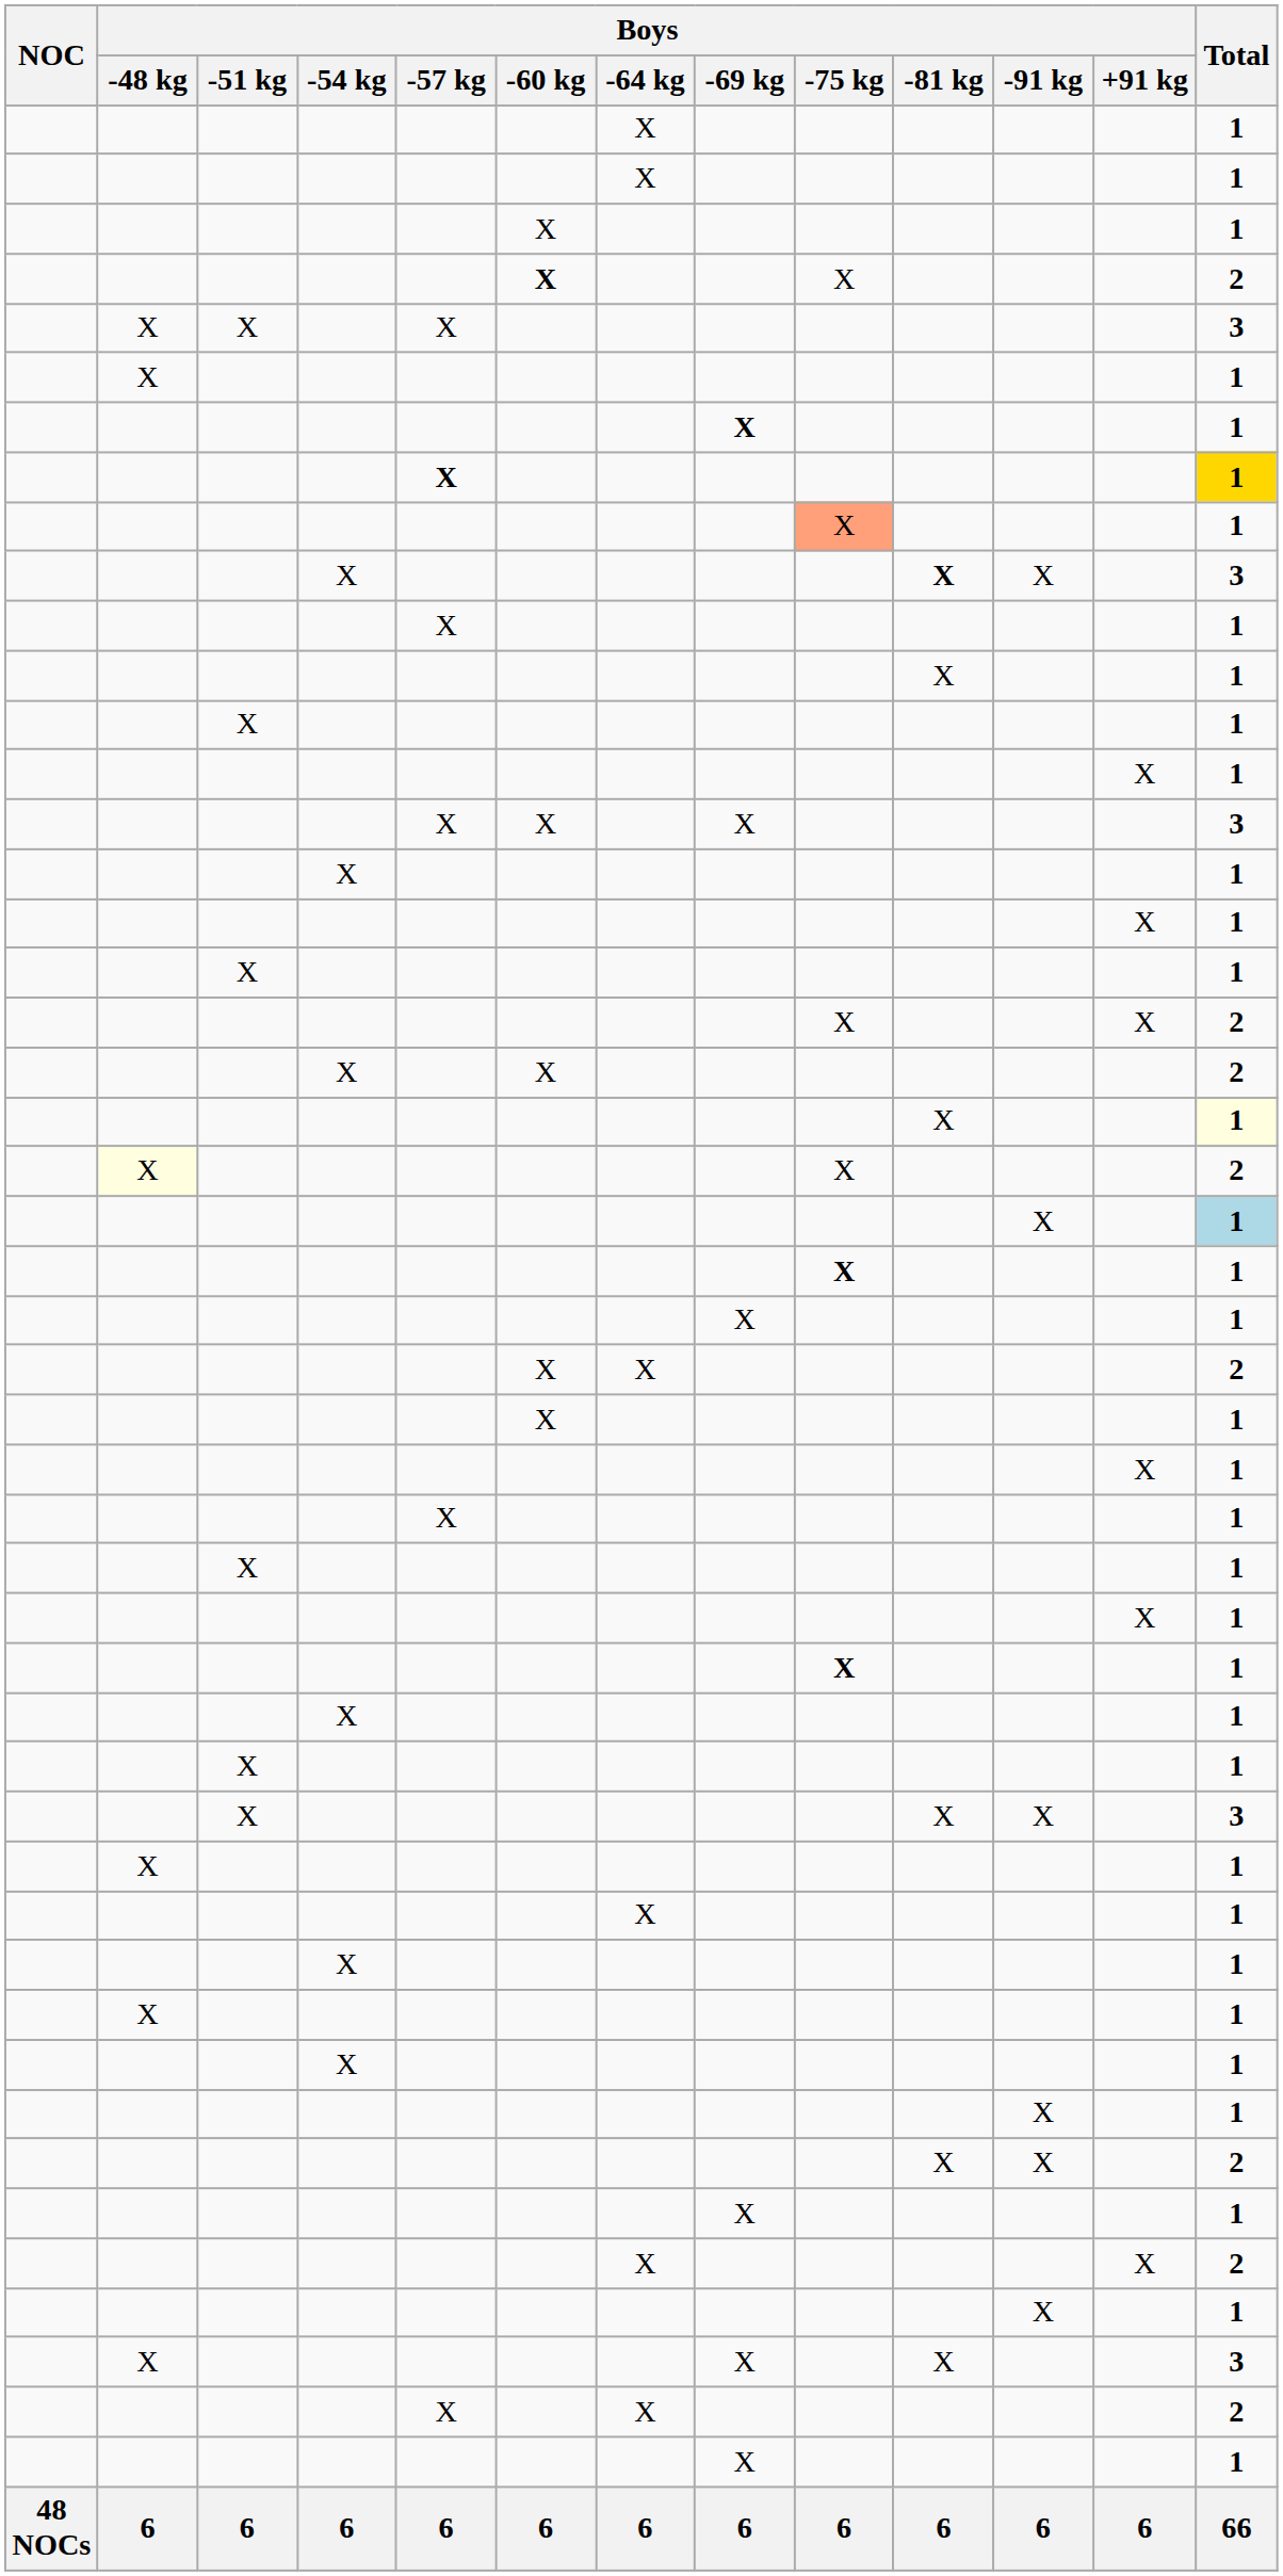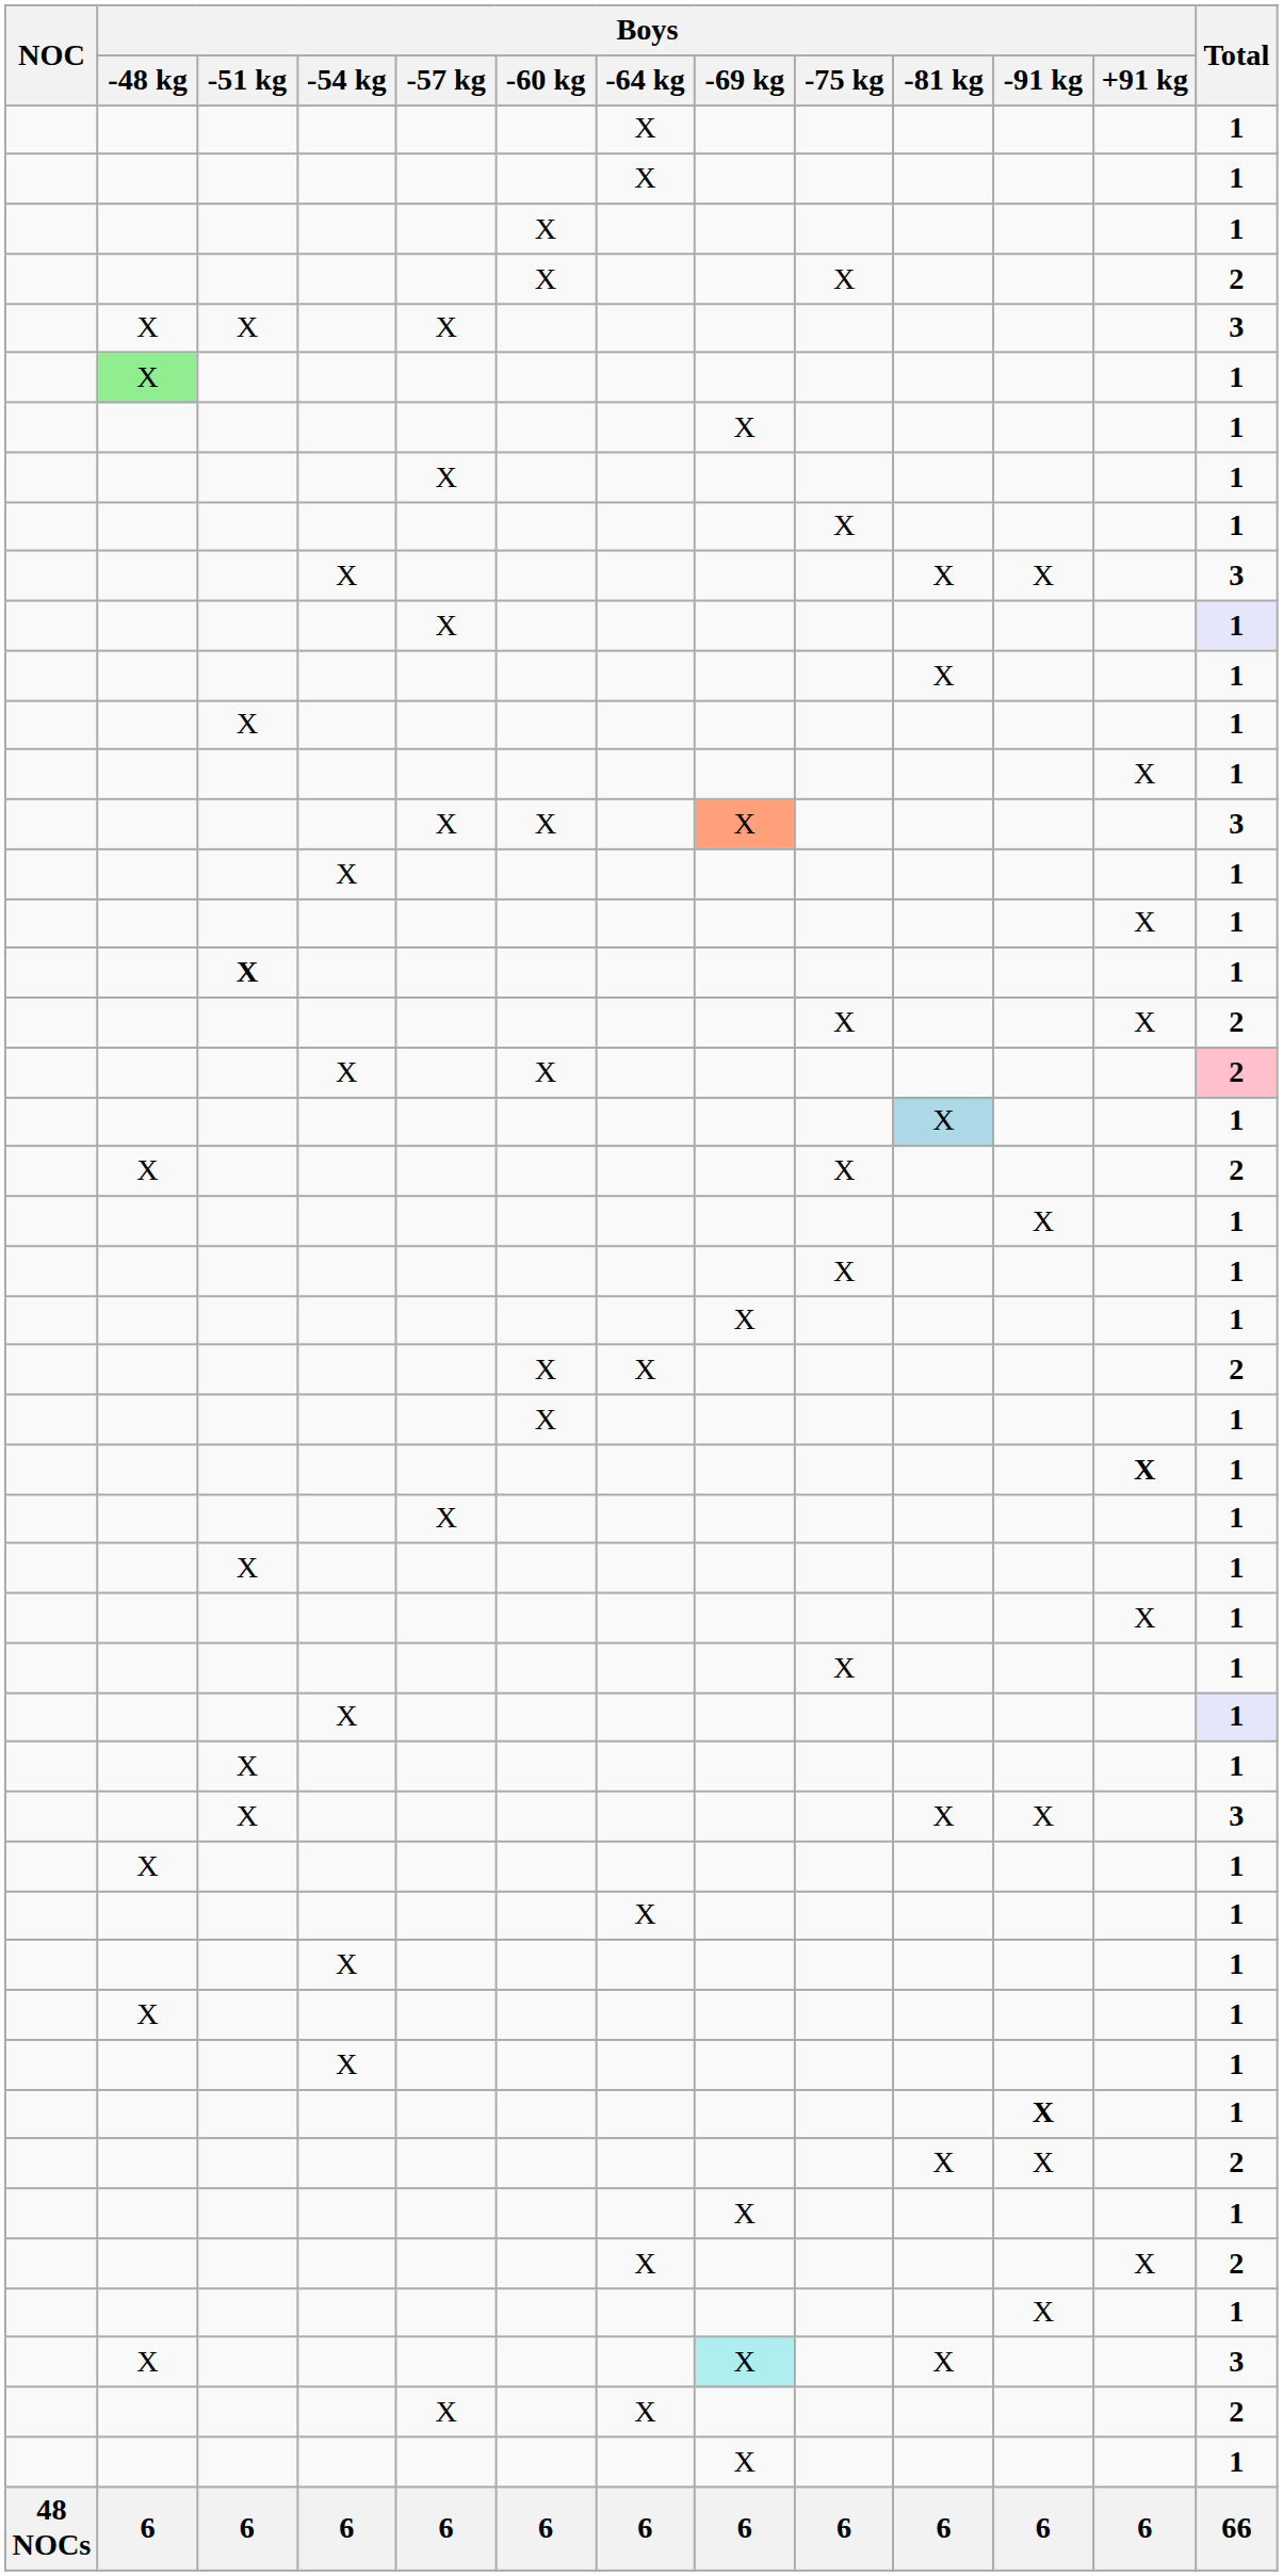row 6 | Boys / -60 kg: bold -> normal
row 8 | Boys / -48 kg: no background -> lightgreen background
row 9 | Boys / -69 kg: bold -> normal
row 10 | Boys / -57 kg: bold -> normal
row 10 | Total: gold background -> no background
row 11 | Boys / -75 kg: lightsalmon background -> no background
row 12 | Boys / -81 kg: bold -> normal
row 13 | Total: no background -> lavender background
row 17 | Boys / -69 kg: no background -> lightsalmon background
row 20 | Boys / -51 kg: normal -> bold
row 22 | Total: no background -> pink background
row 23 | Boys / -81 kg: no background -> lightblue background
row 23 | Total: lightyellow background -> no background
row 24 | Boys / -48 kg: lightyellow background -> no background
row 25 | Total: lightblue background -> no background
row 26 | Boys / -75 kg: bold -> normal
row 30 | Boys / +91 kg: normal -> bold
row 34 | Boys / -75 kg: bold -> normal
row 35 | Total: no background -> lavender background
row 43 | Boys / -91 kg: normal -> bold
row 48 | Boys / -69 kg: no background -> paleturquoise background
